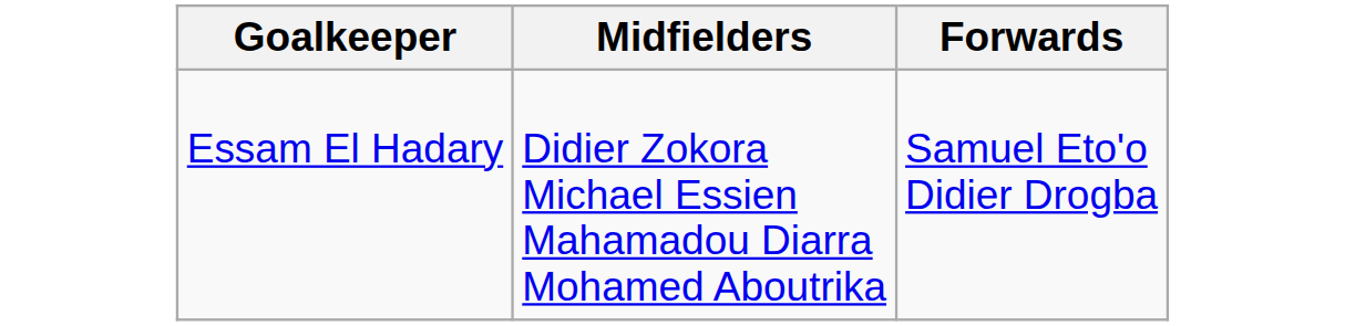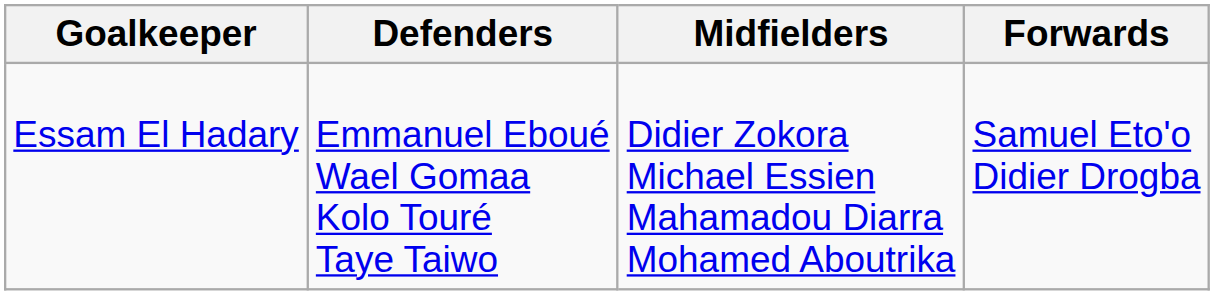+ column: Defenders | Emmanuel Eboué Wael Gomaa Kolo Touré Taye Taiwo
